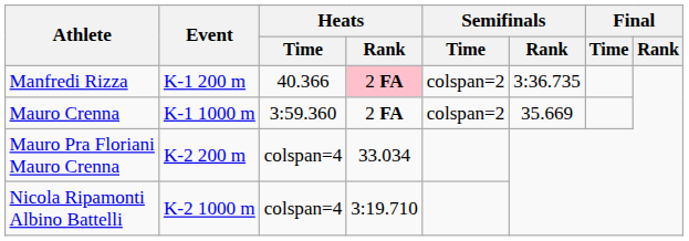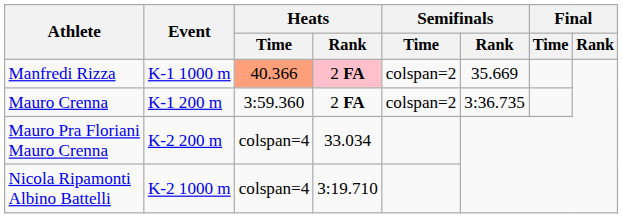Manfredi Rizza | Event: K-1 200 m -> K-1 1000 m
Manfredi Rizza | Heats / Time: no background -> lightsalmon background
Manfredi Rizza | Semifinals / Rank: 3:36.735 -> 35.669
Mauro Crenna | Event: K-1 1000 m -> K-1 200 m
Mauro Crenna | Semifinals / Rank: 35.669 -> 3:36.735
